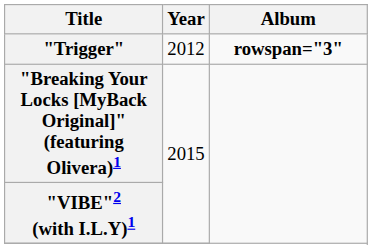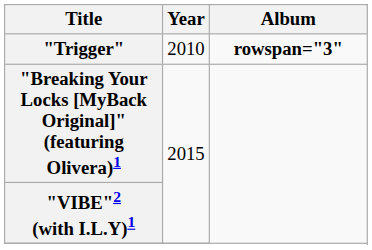"Trigger" | Year: 2012 -> 2010
